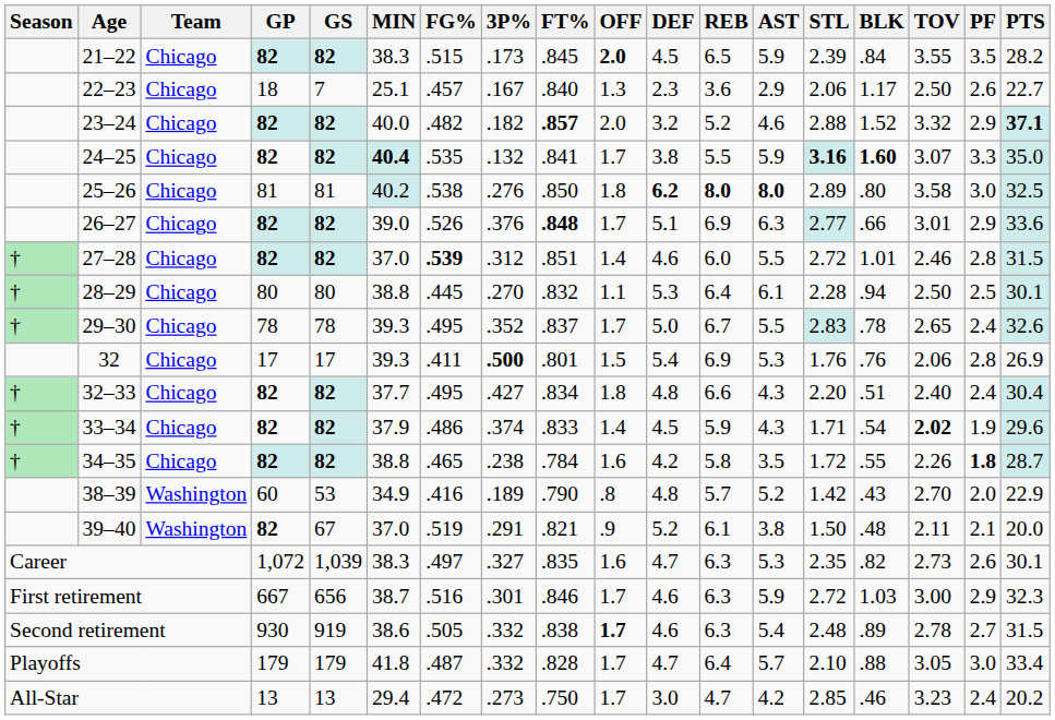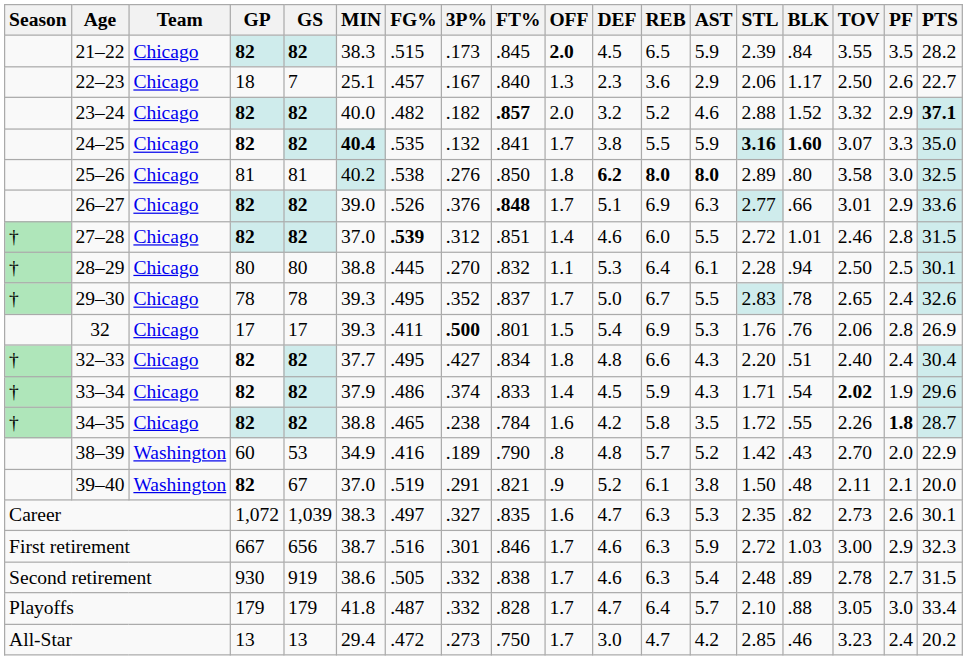Second retirement | OFF: bold -> normal
